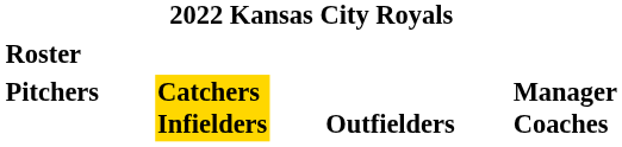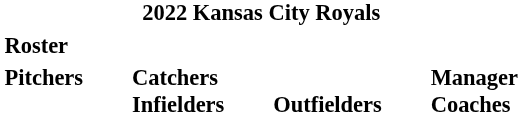Pitchers | column 2: gold background -> no background
